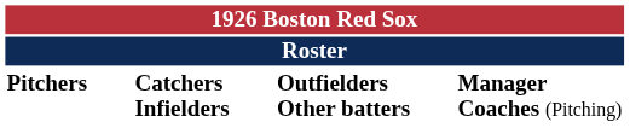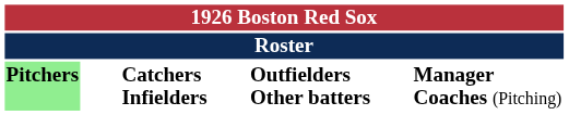Pitchers | column 1: no background -> lightgreen background
